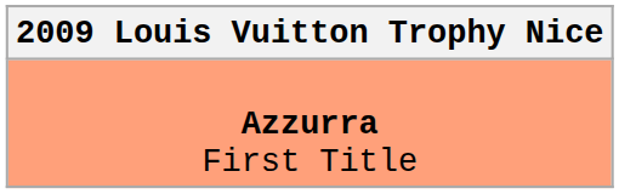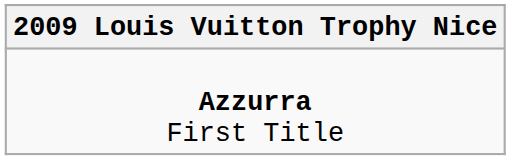row 2 | column 1: lightsalmon background -> no background
